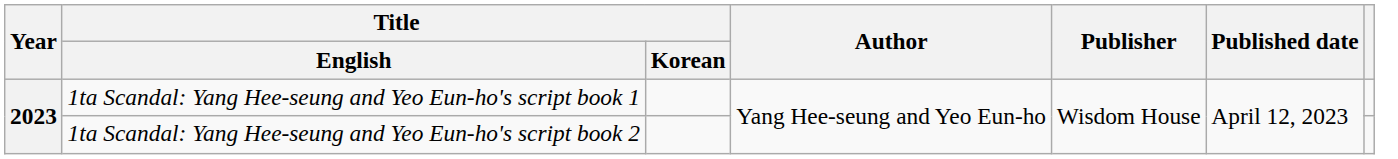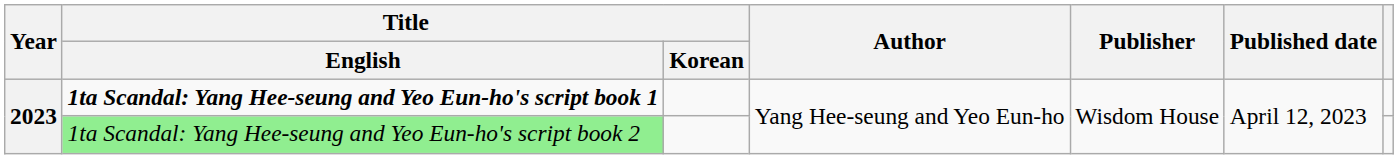1ta Scandal: Yang Hee-seung and Yeo Eun-ho's script book 1 | Title / English: normal -> bold
1ta Scandal: Yang Hee-seung and Yeo Eun-ho's script book 2 | Title / English: no background -> lightgreen background
